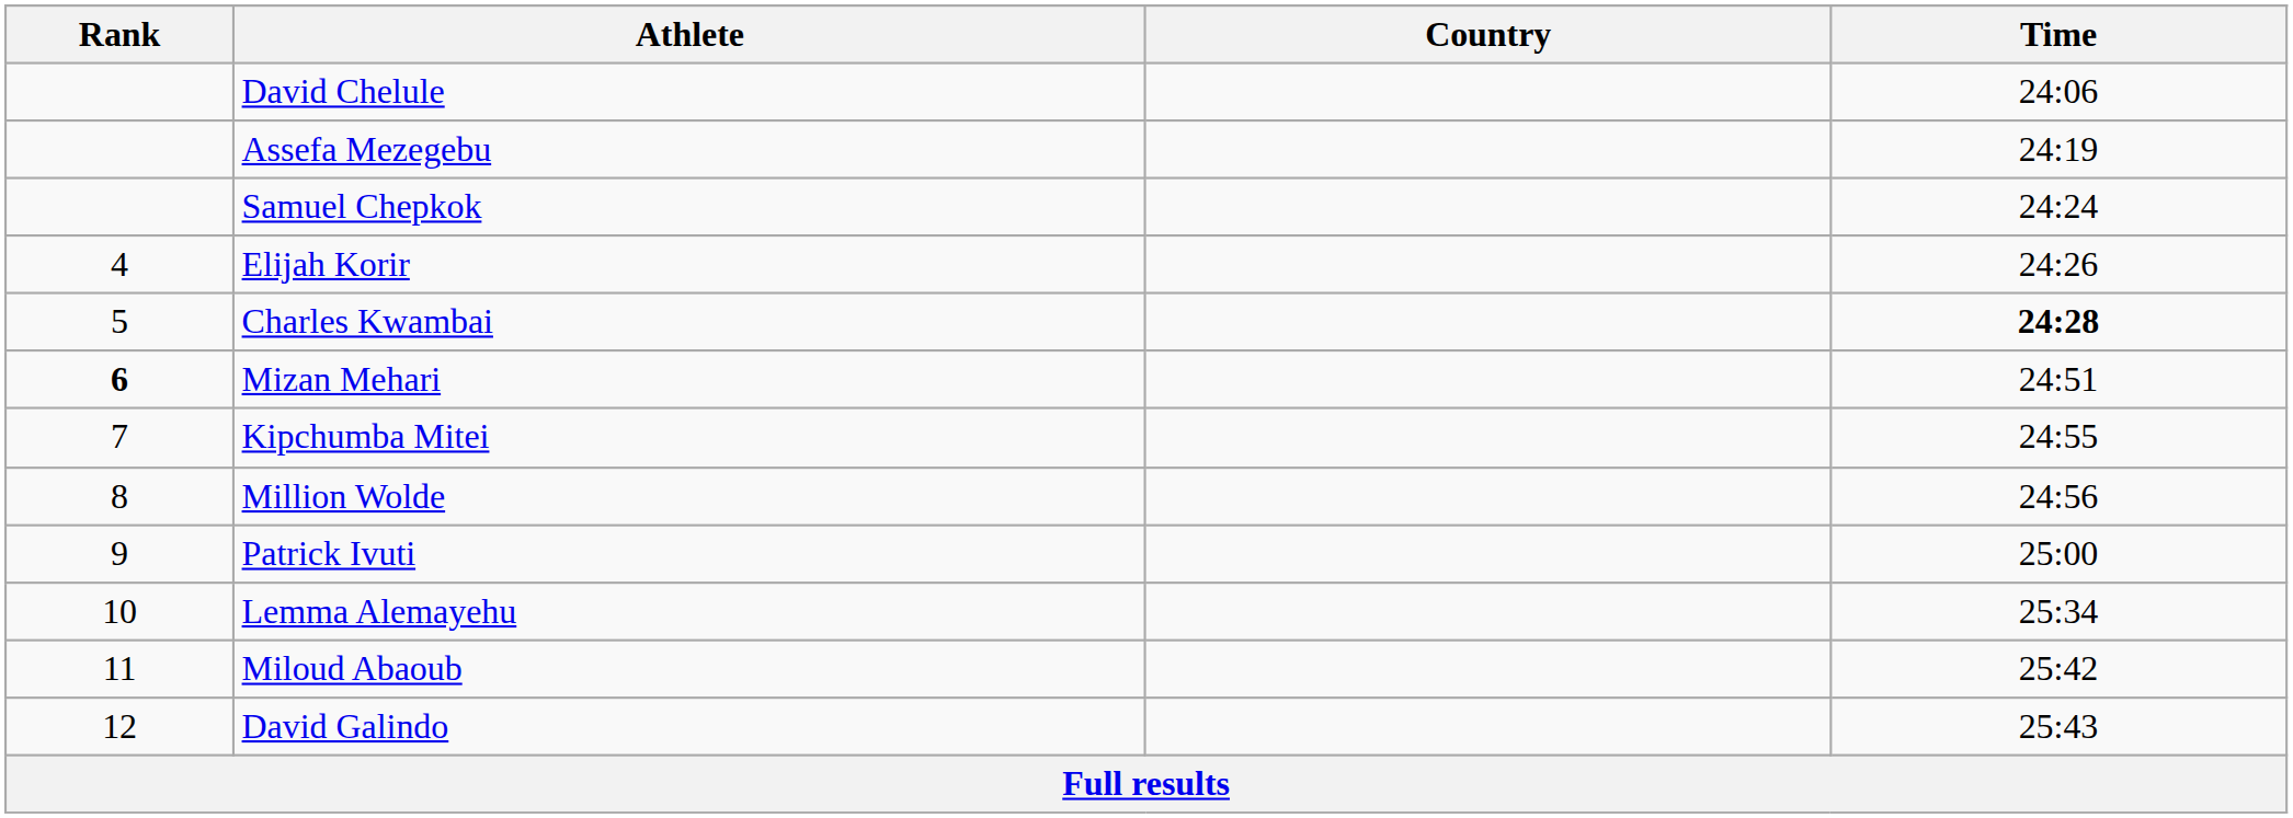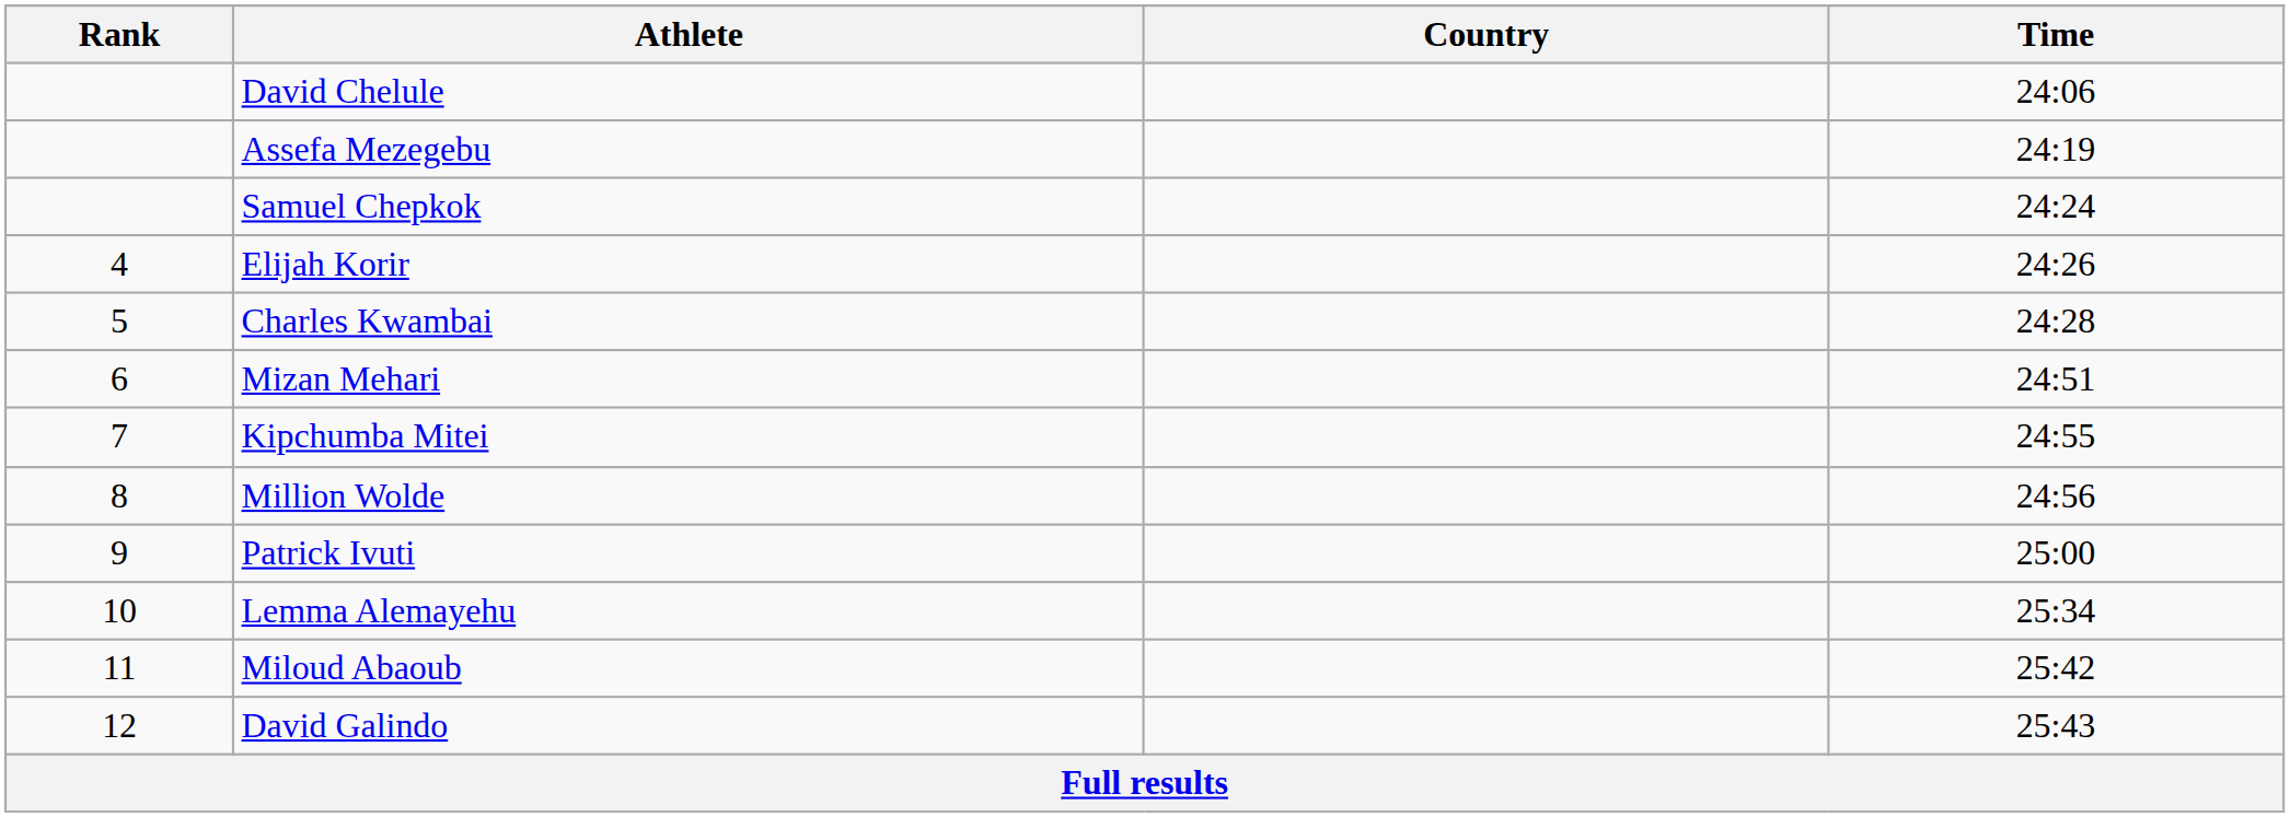Charles Kwambai | Time: bold -> normal
Mizan Mehari | Rank: bold -> normal
